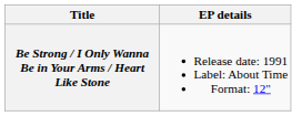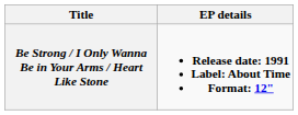Be Strong / I Only Wanna Be in Your Arms / Heart Like Stone | EP details: normal -> bold
